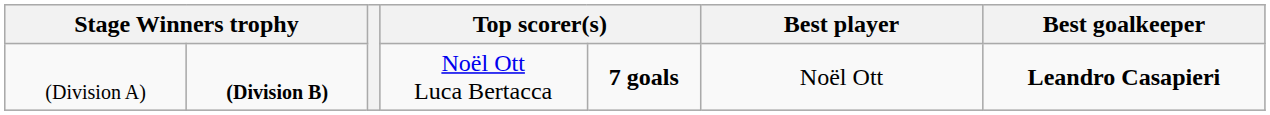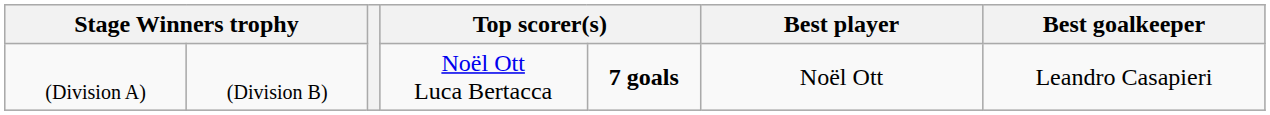(Division A) | column 2: bold -> normal
(Division A) | Best goalkeeper: bold -> normal
